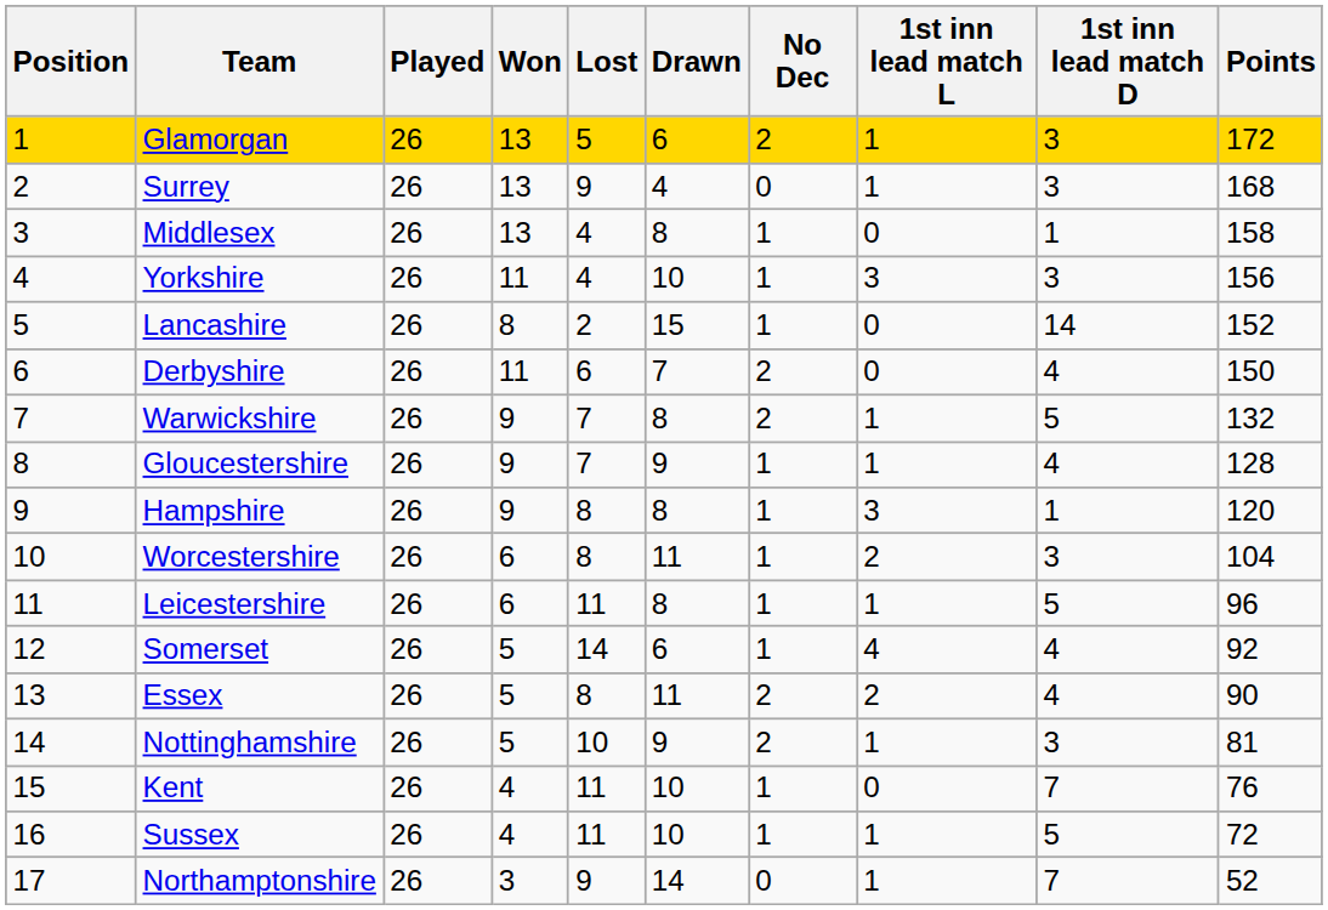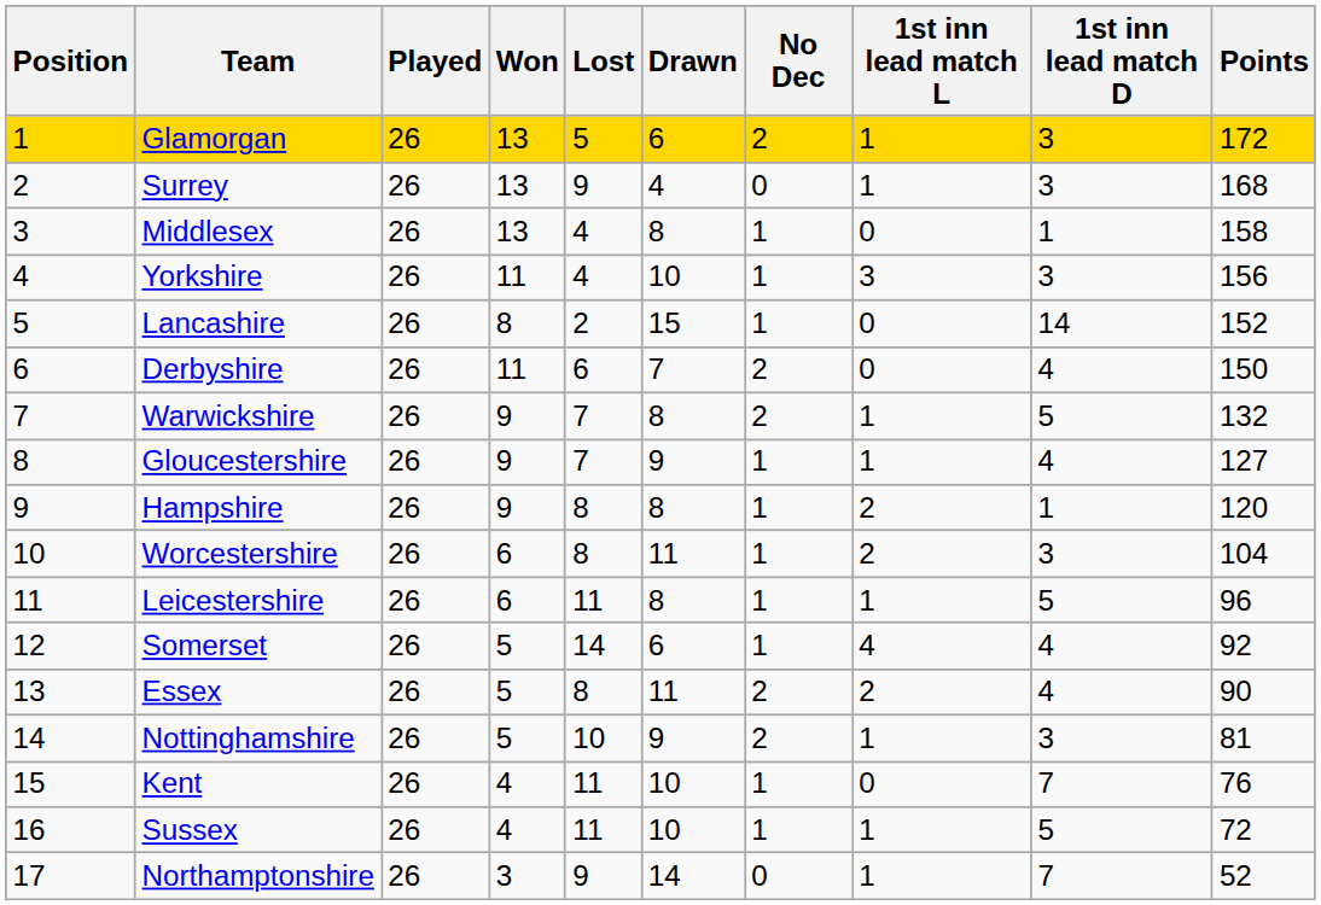Gloucestershire | Points: 128 -> 127
Hampshire | 1st inn lead match L: 3 -> 2
